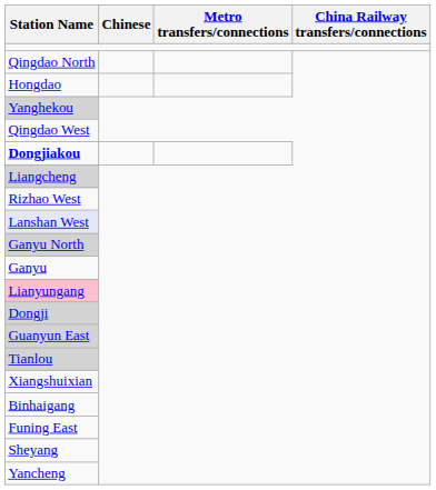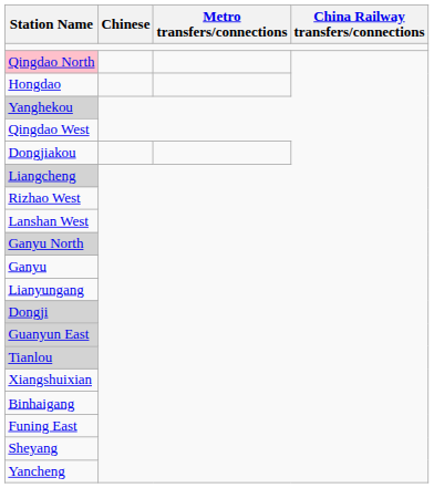Qingdao North | Station Name: no background -> pink background
Dongjiakou | Station Name: bold -> normal
Lanshan West | Station Name: lavender background -> no background
Lianyungang | Station Name: pink background -> no background
